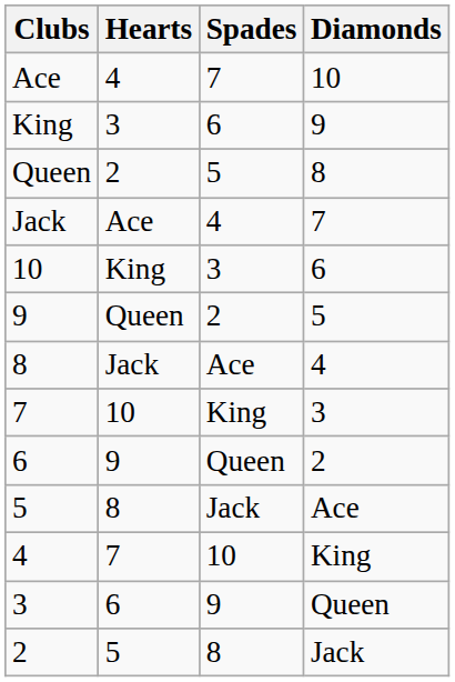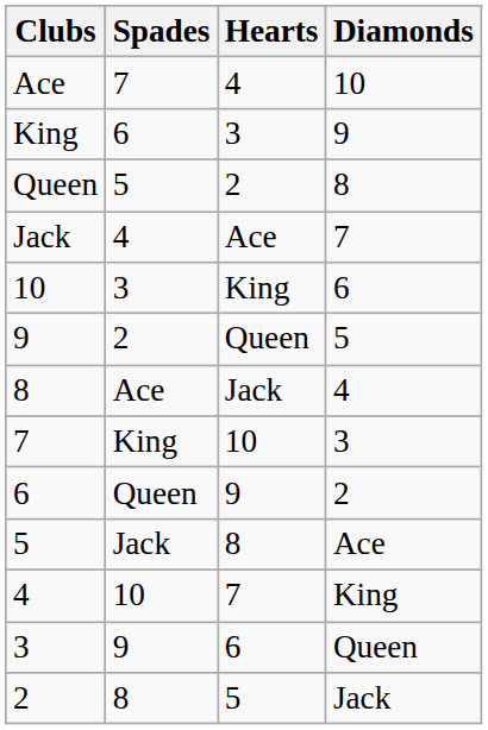columns swapped: Hearts <-> Spades
